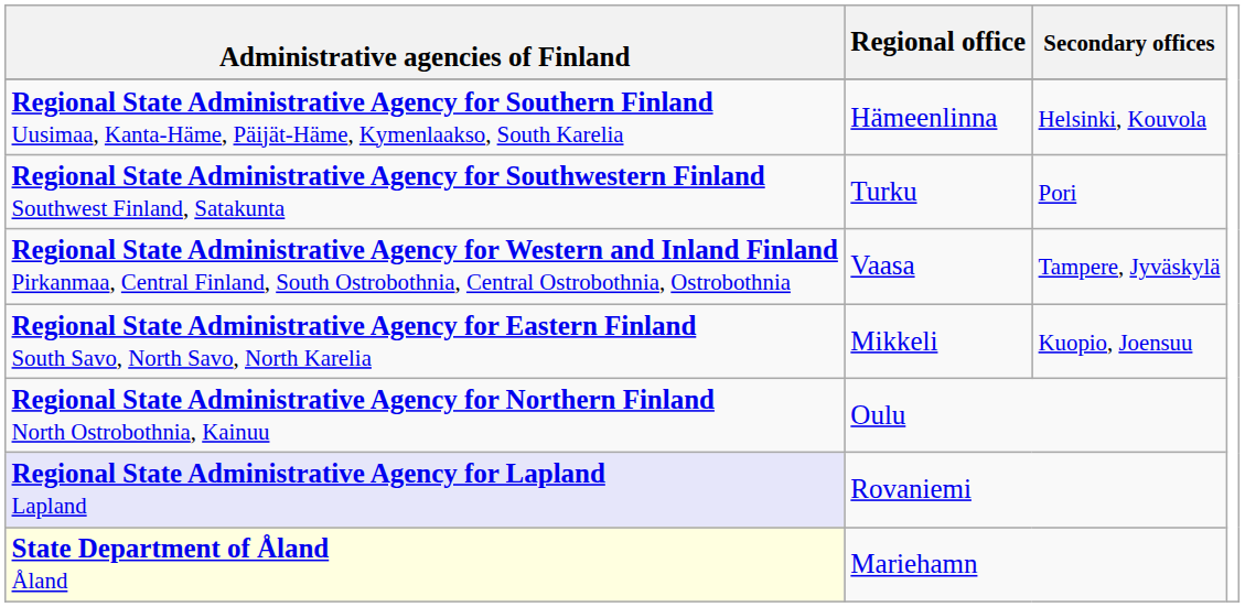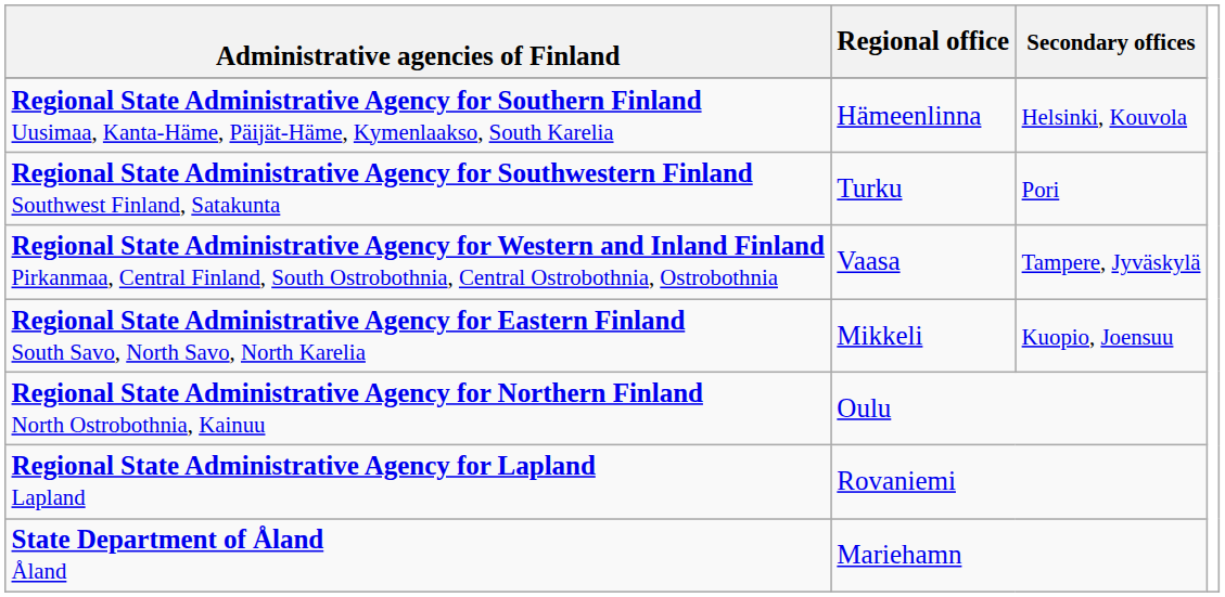Regional State Administrative Agency for Lapland Lapland | Administrative agencies of Finland: lavender background -> no background
State Department of Åland Åland | Administrative agencies of Finland: lightyellow background -> no background
